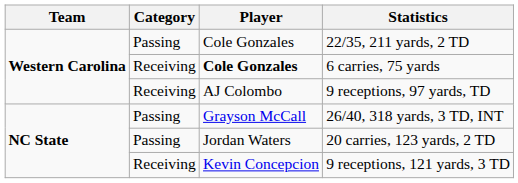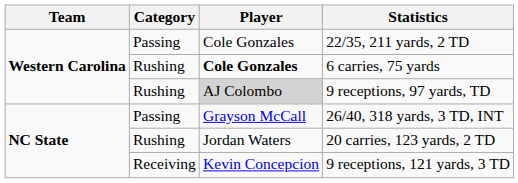6 carries, 75 yards | Category: Receiving -> Rushing
9 receptions, 97 yards, TD | Category: Receiving -> Rushing
9 receptions, 97 yards, TD | Player: no background -> lightgrey background
20 carries, 123 yards, 2 TD | Category: Passing -> Rushing
